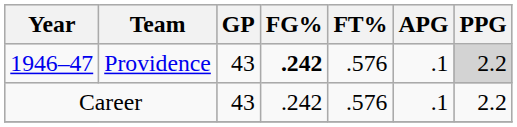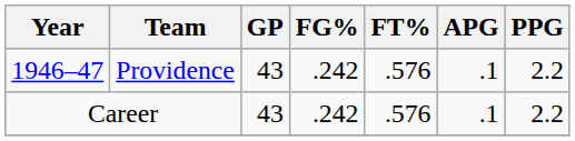1946–47 | FG%: bold -> normal
1946–47 | PPG: lightgrey background -> no background
